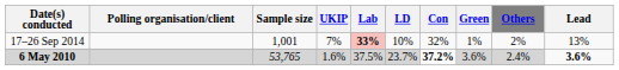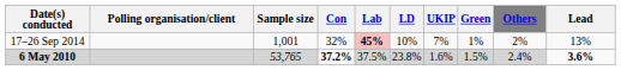columns swapped: Con <-> UKIP
17–26 Sep 2014 | Lab: 33% -> 45%
6 May 2010 | LD: 23.7% -> 23.8%
6 May 2010 | Green: 3.6% -> 1.5%
